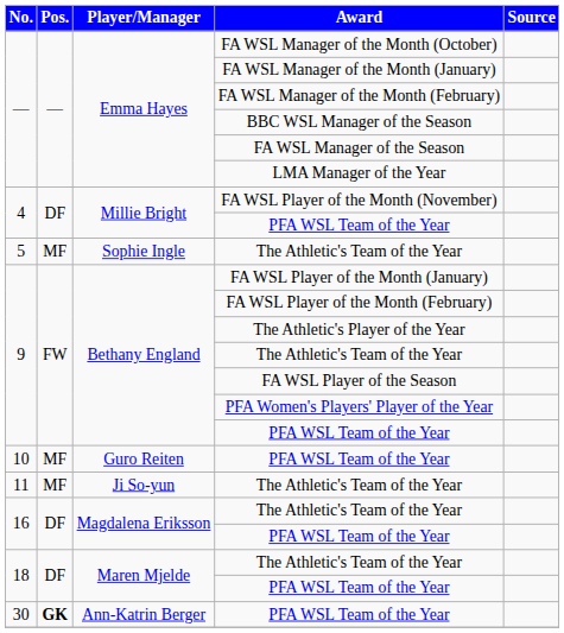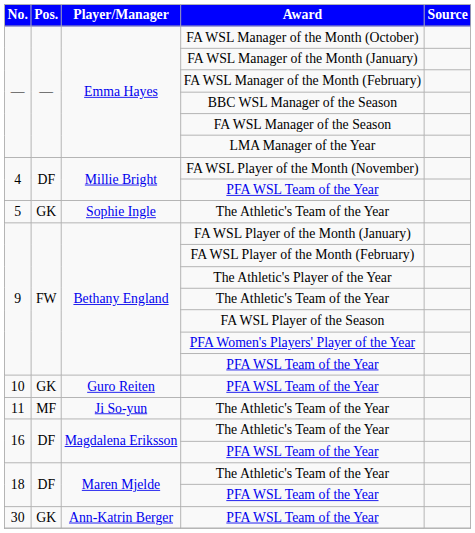5 / The Athletic's Team of the Year | Pos.: MF -> GK
10 / PFA WSL Team of the Year | Pos.: MF -> GK
30 / PFA WSL Team of the Year | Pos.: bold -> normal
